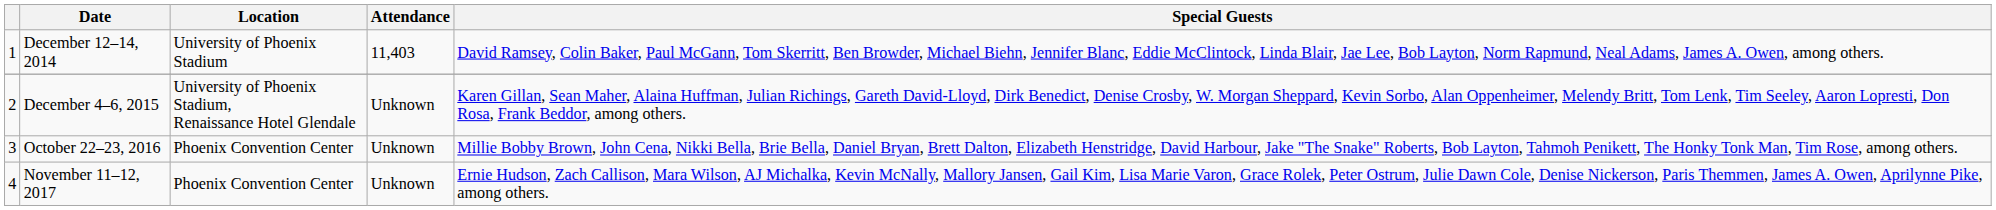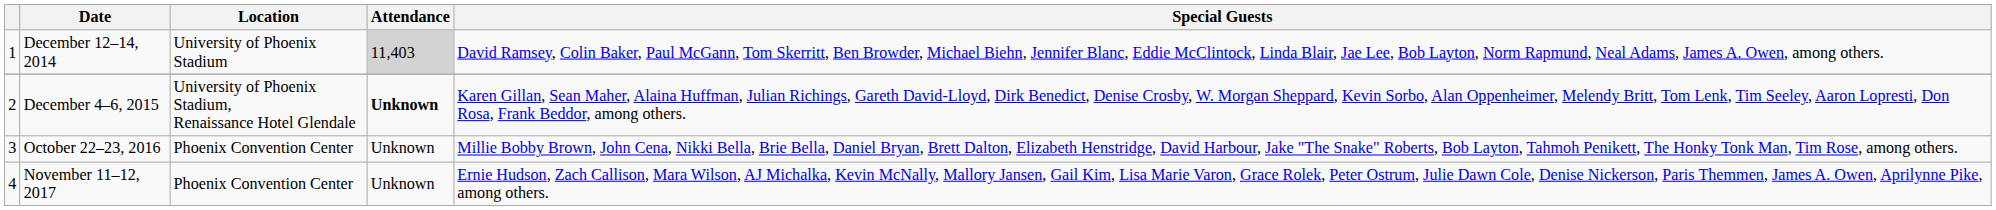December 12–14, 2014 | Attendance: no background -> lightgrey background
December 4–6, 2015 | Attendance: normal -> bold
